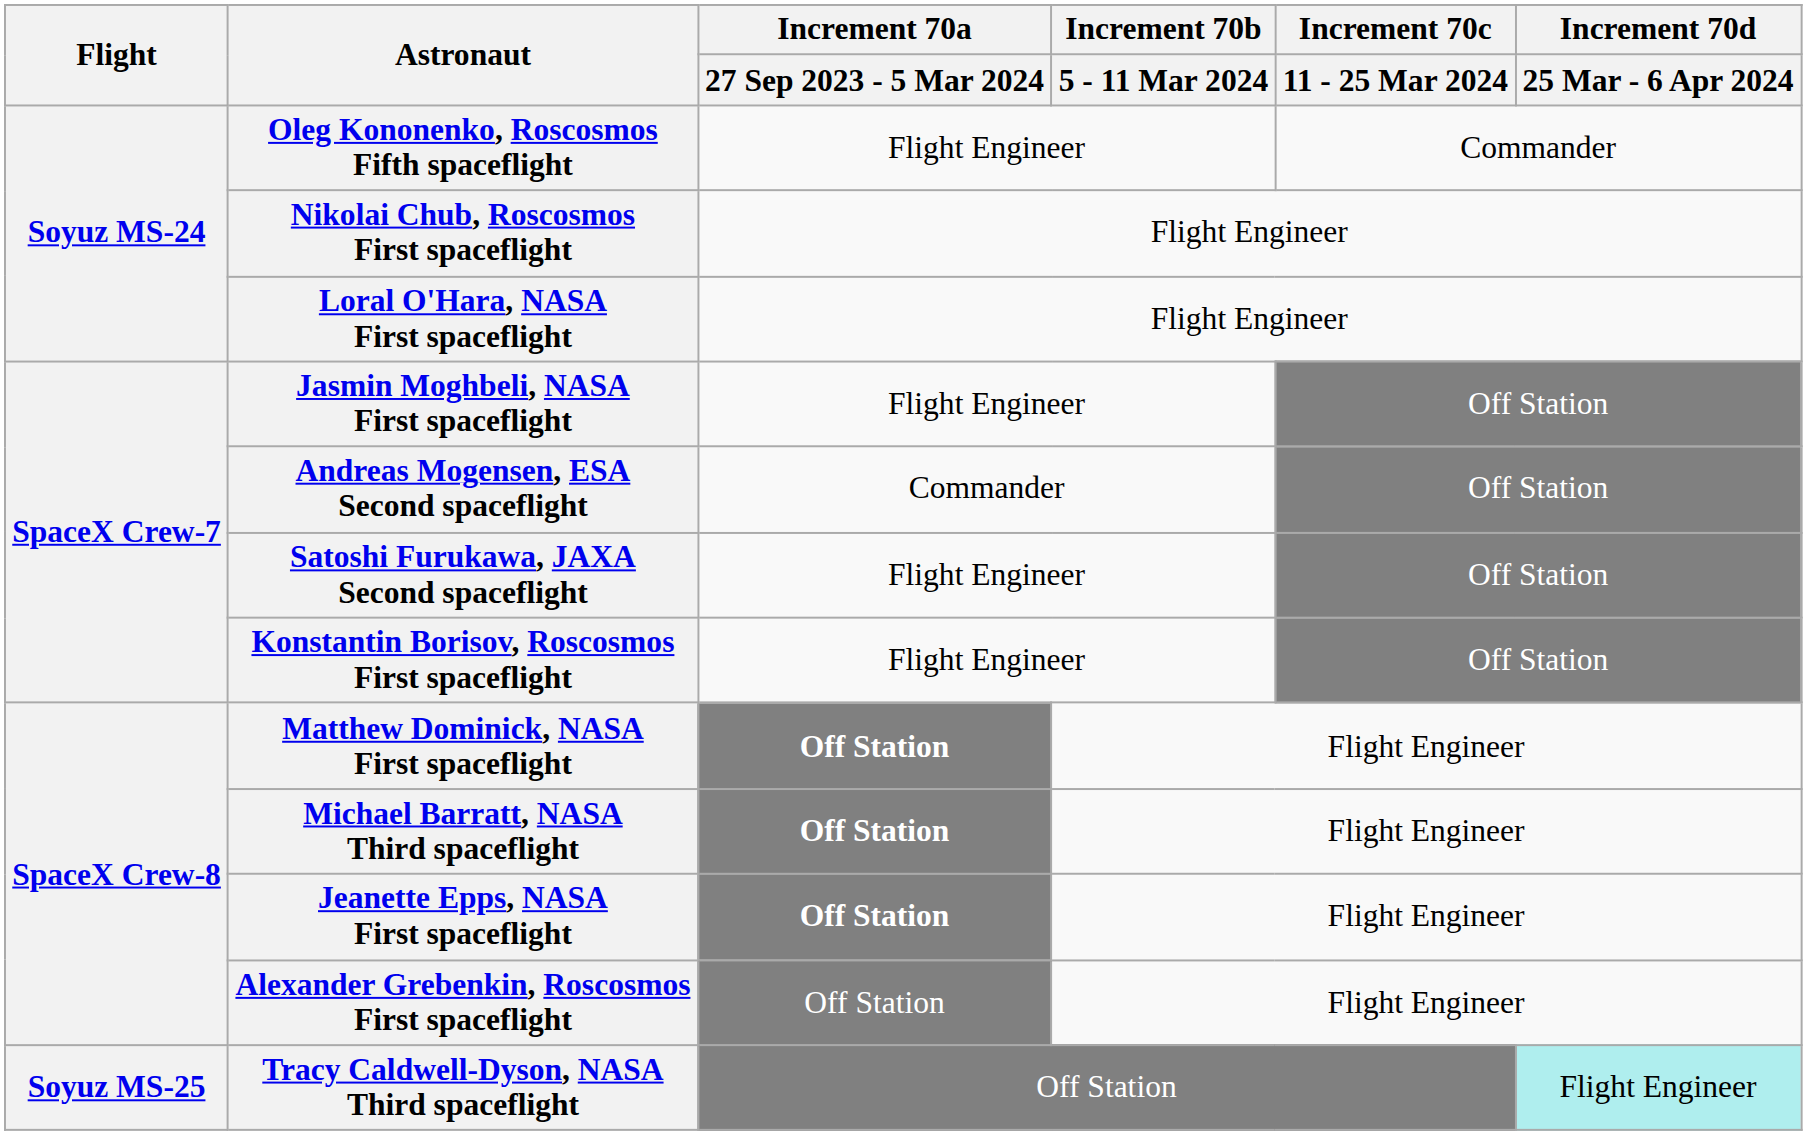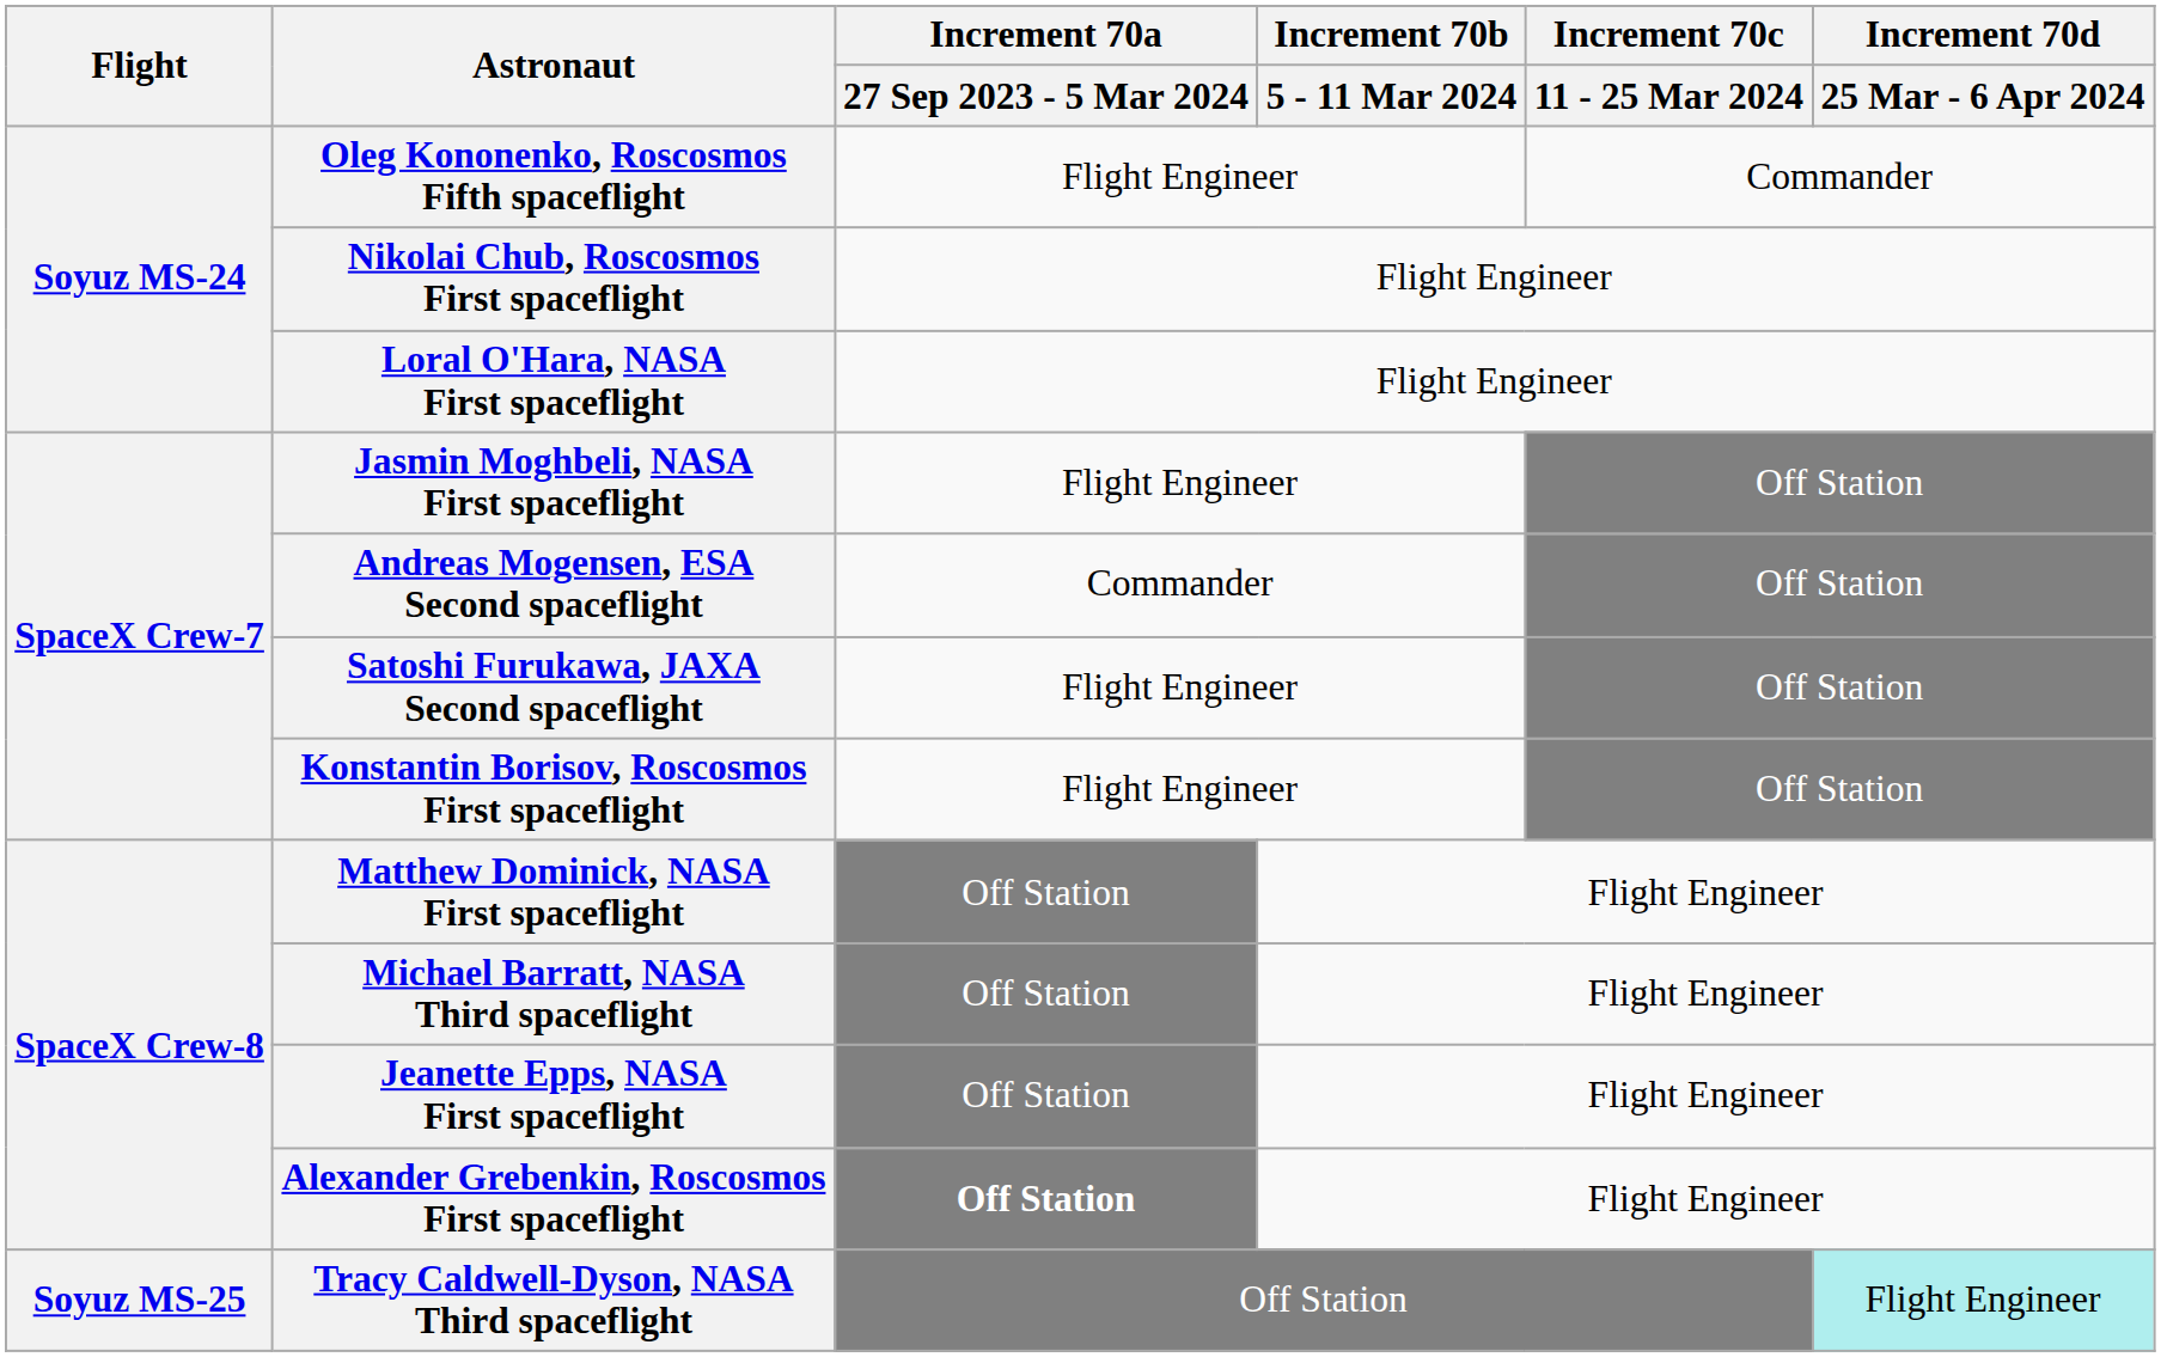Matthew Dominick, NASA First spaceflight | Increment 70a / 27 Sep 2023 - 5 Mar 2024: bold -> normal
Michael Barratt, NASA Third spaceflight | Increment 70a / 27 Sep 2023 - 5 Mar 2024: bold -> normal
Jeanette Epps, NASA First spaceflight | Increment 70a / 27 Sep 2023 - 5 Mar 2024: bold -> normal
Alexander Grebenkin, Roscosmos First spaceflight | Increment 70a / 27 Sep 2023 - 5 Mar 2024: normal -> bold
